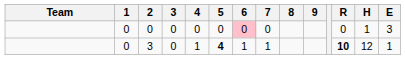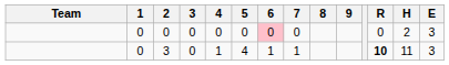row 2 | H: 1 -> 2
row 3 | 5: bold -> normal
row 3 | H: 12 -> 11
row 3 | E: 1 -> 3
